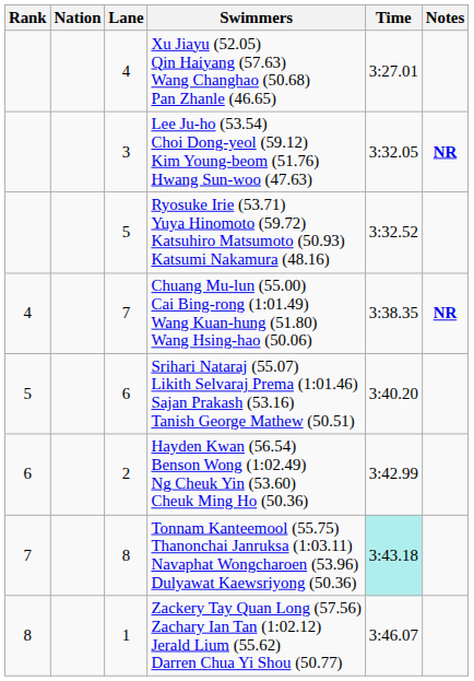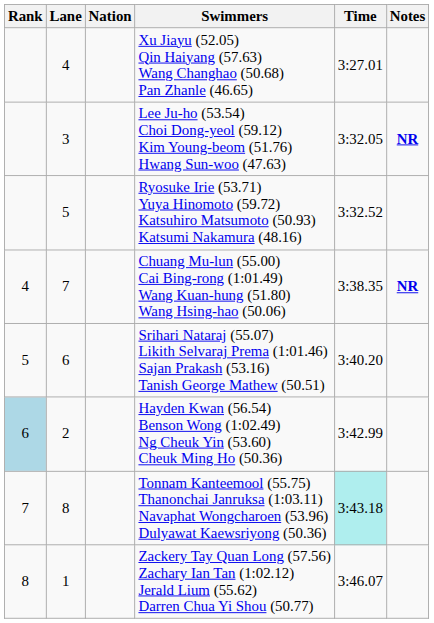columns swapped: Lane <-> Nation
row 7 | Rank: no background -> lightblue background
